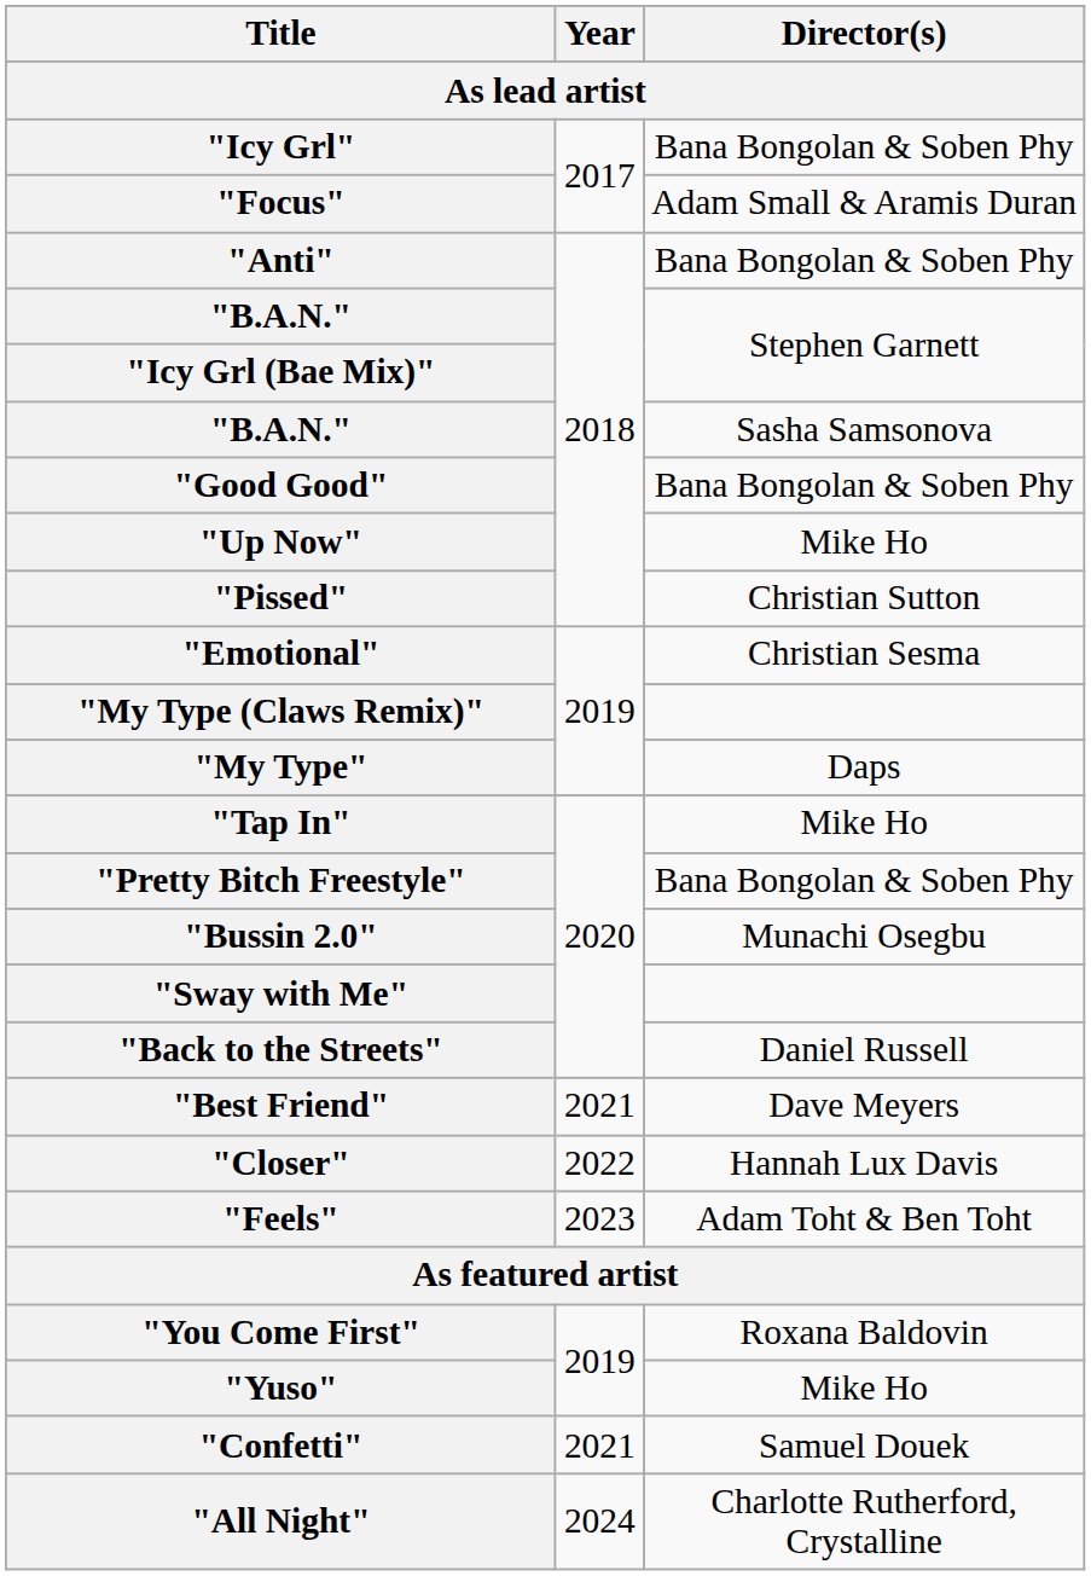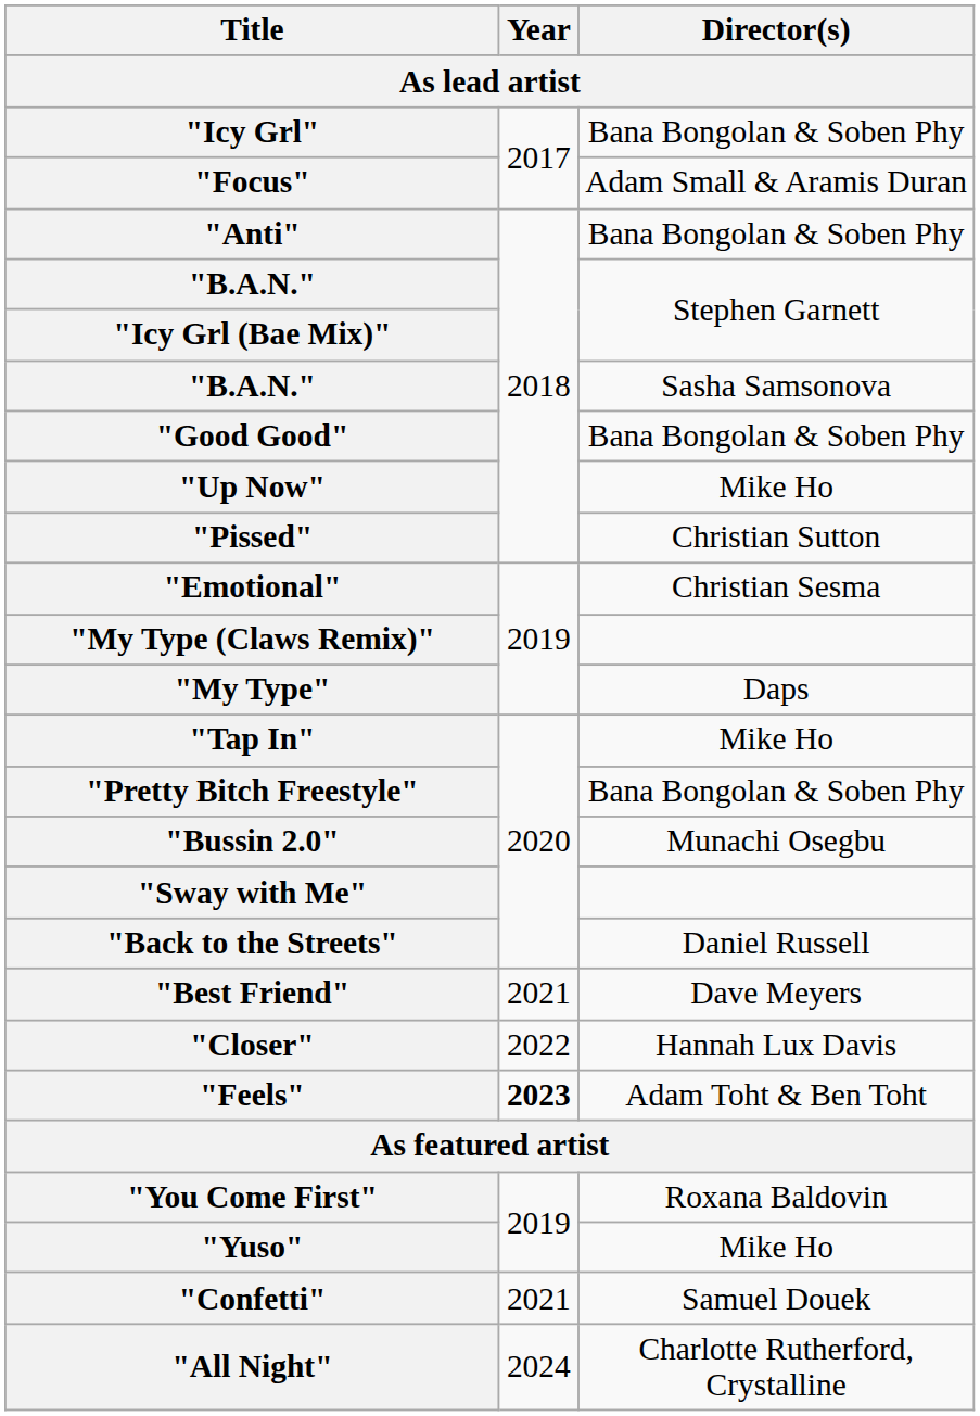"Feels" | Year: normal -> bold
